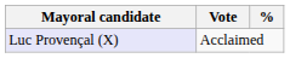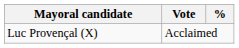Luc Provençal (X) | Mayoral candidate: lavender background -> no background
